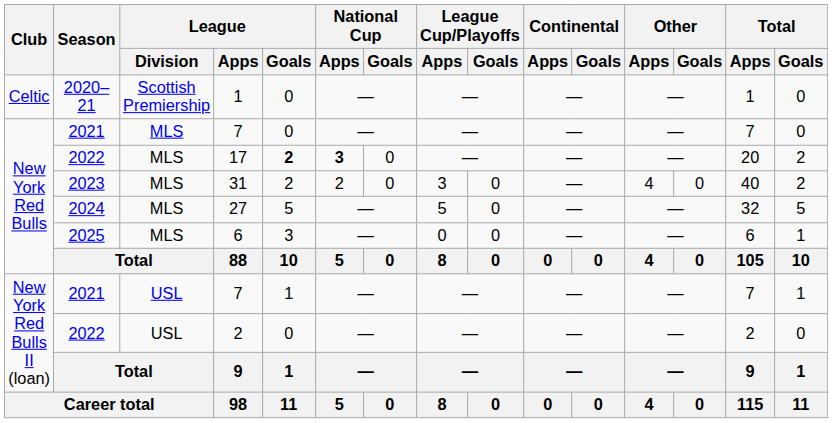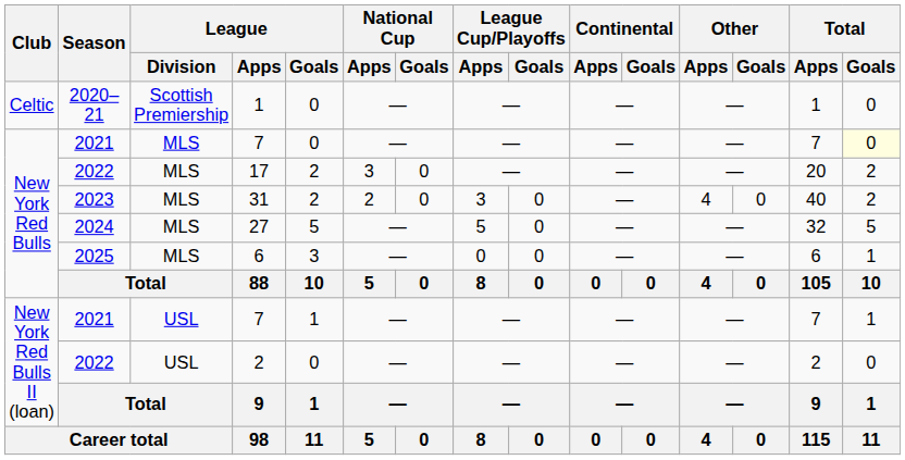New York Red Bulls / 7 | Total / Goals: no background -> lightyellow background
17 | League / Goals: bold -> normal
17 | National Cup / Apps: bold -> normal
